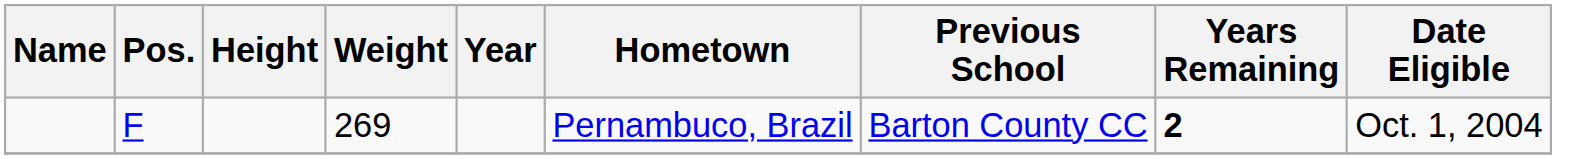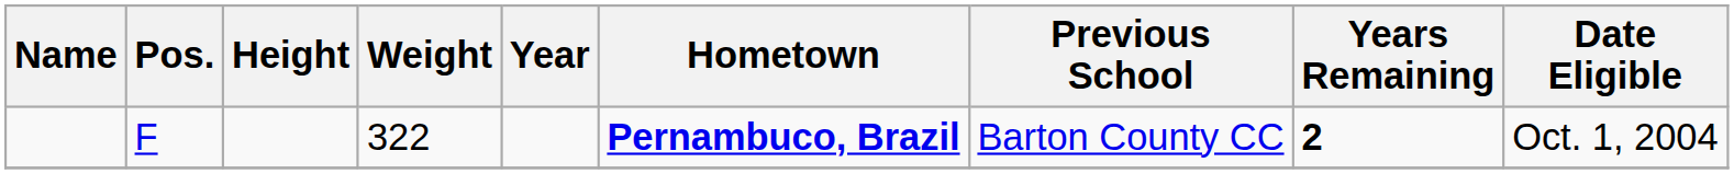row 2 | Weight: 269 -> 322
row 2 | Hometown: normal -> bold
